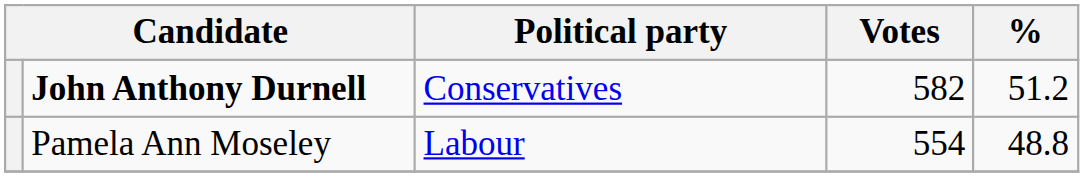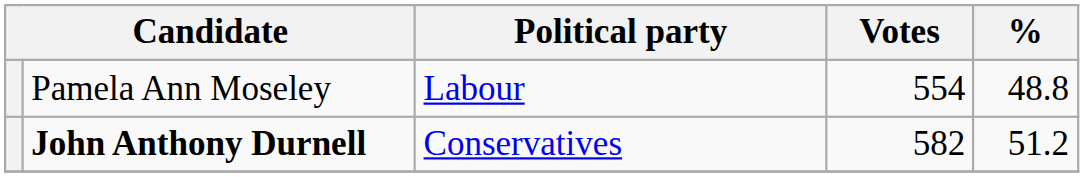rows swapped: John Anthony Durnell <-> Pamela Ann Moseley
